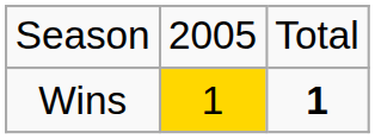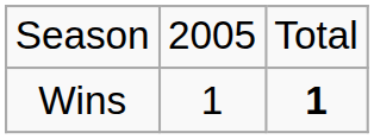Wins | column 2: gold background -> no background
